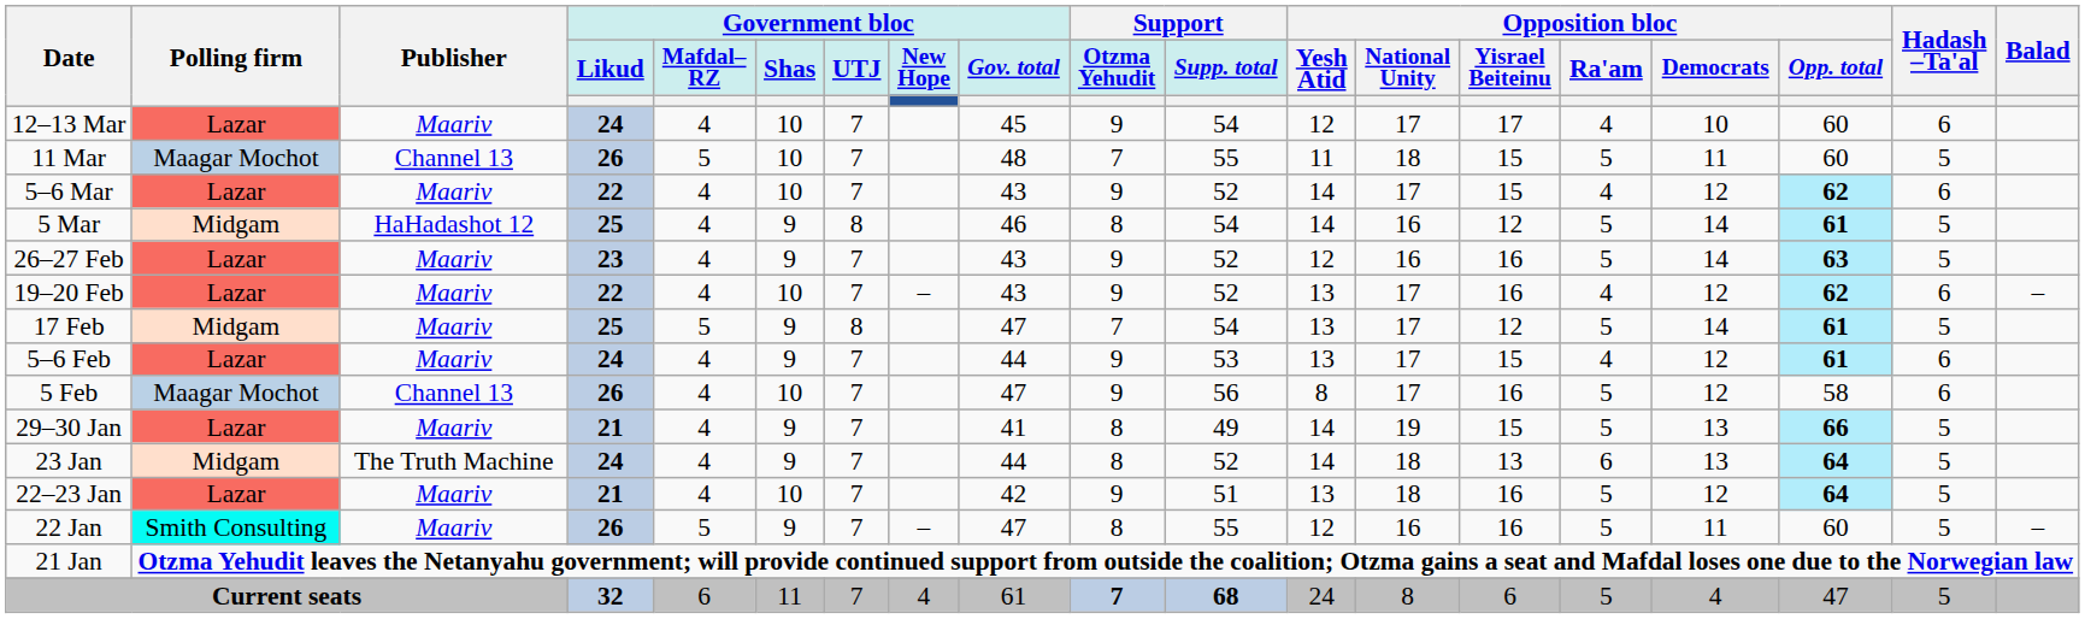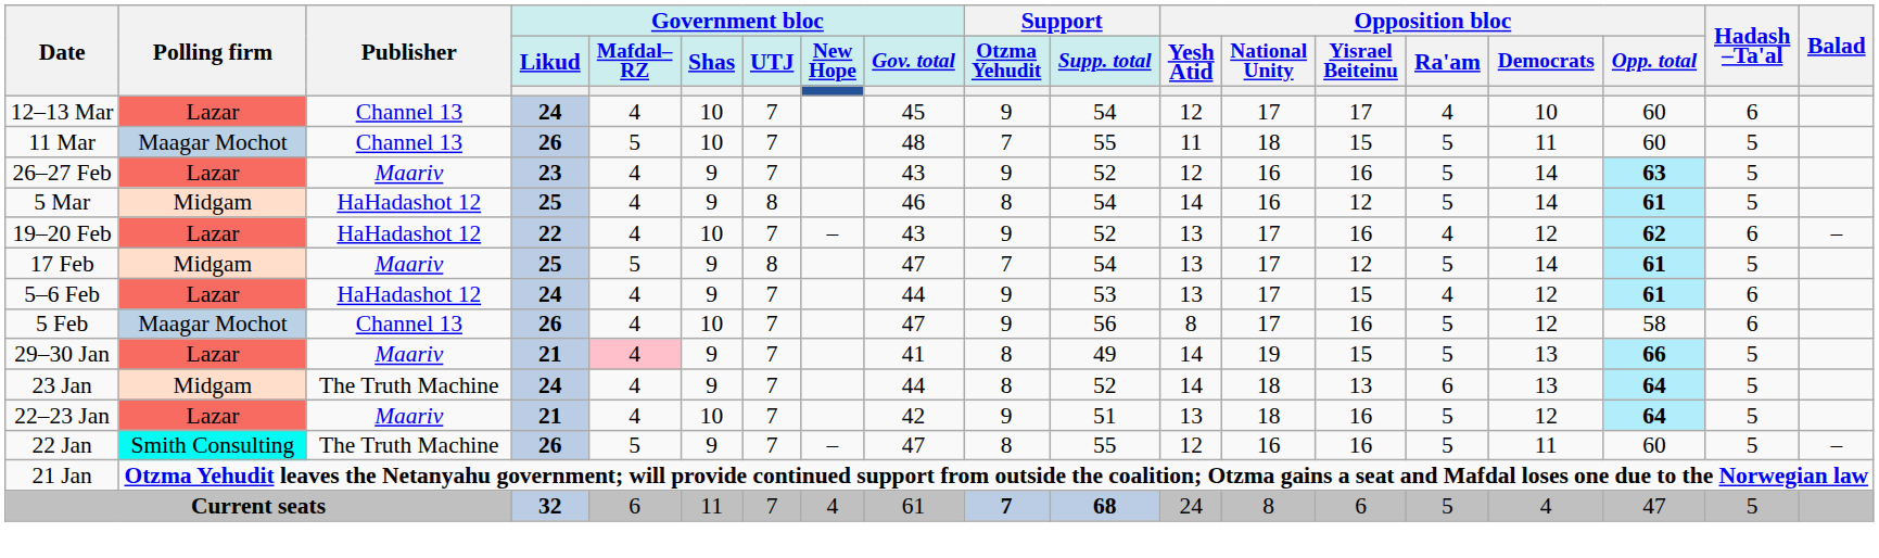12–13 Mar | Publisher: Maariv -> Channel 13
- row: 5–6 Mar | Lazar | Maariv | 22 | 4 | 10 | 7 | 43 | 9 | 52 | 14 | 17 | 15 | 4 | 12 | 62 | 6
rows swapped: 5 Mar <-> 26–27 Feb
19–20 Feb | Publisher: Maariv -> HaHadashot 12
5–6 Feb | Publisher: Maariv -> HaHadashot 12
29–30 Jan | Government bloc / Mafdal– RZ: no background -> pink background
22 Jan | Publisher: Maariv -> The Truth Machine
